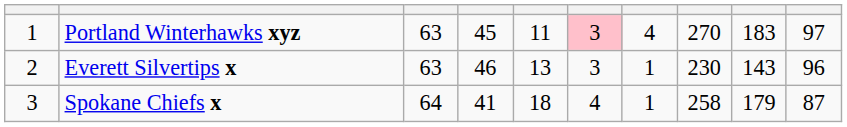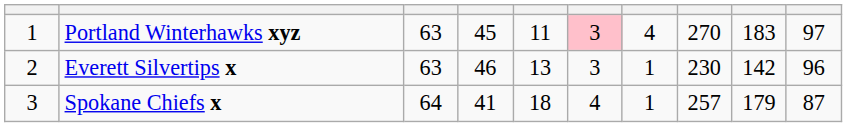Everett Silvertips x | column 9: 143 -> 142
Spokane Chiefs x | column 8: 258 -> 257
